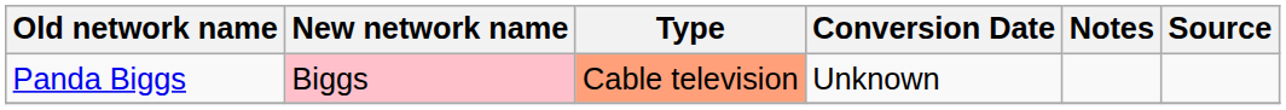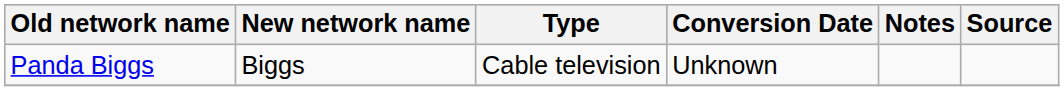Panda Biggs | New network name: pink background -> no background
Panda Biggs | Type: lightsalmon background -> no background
